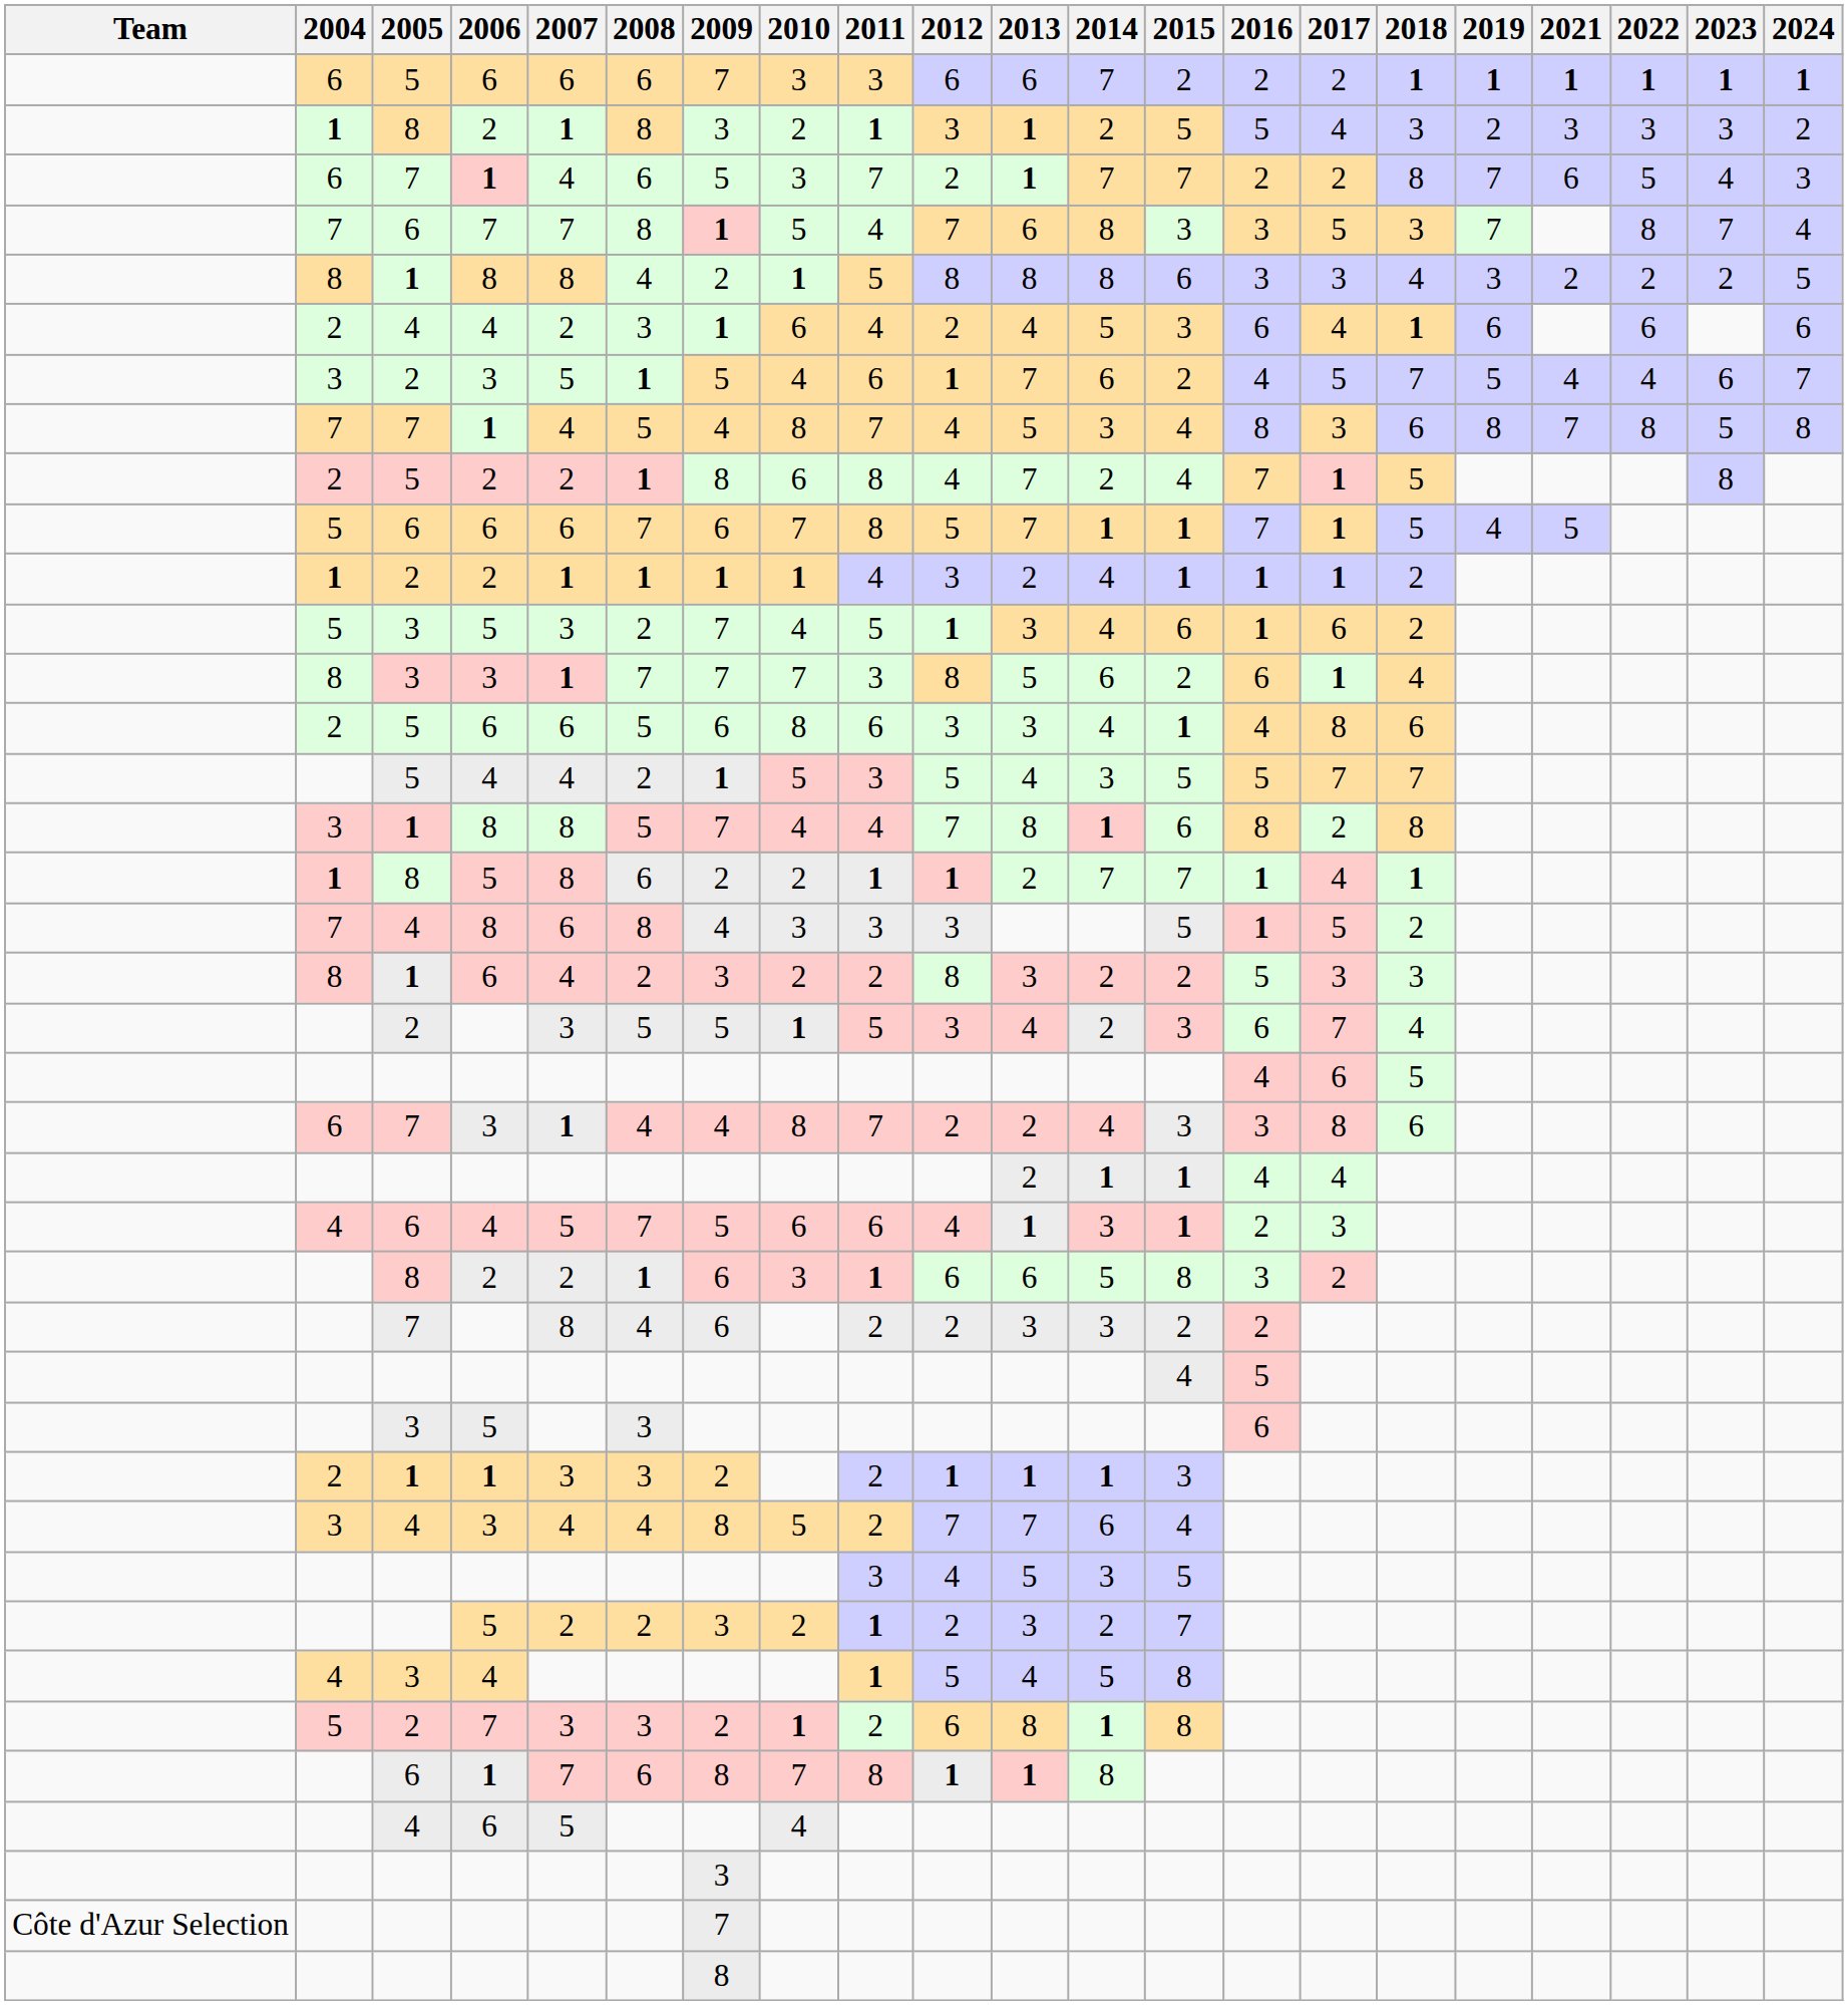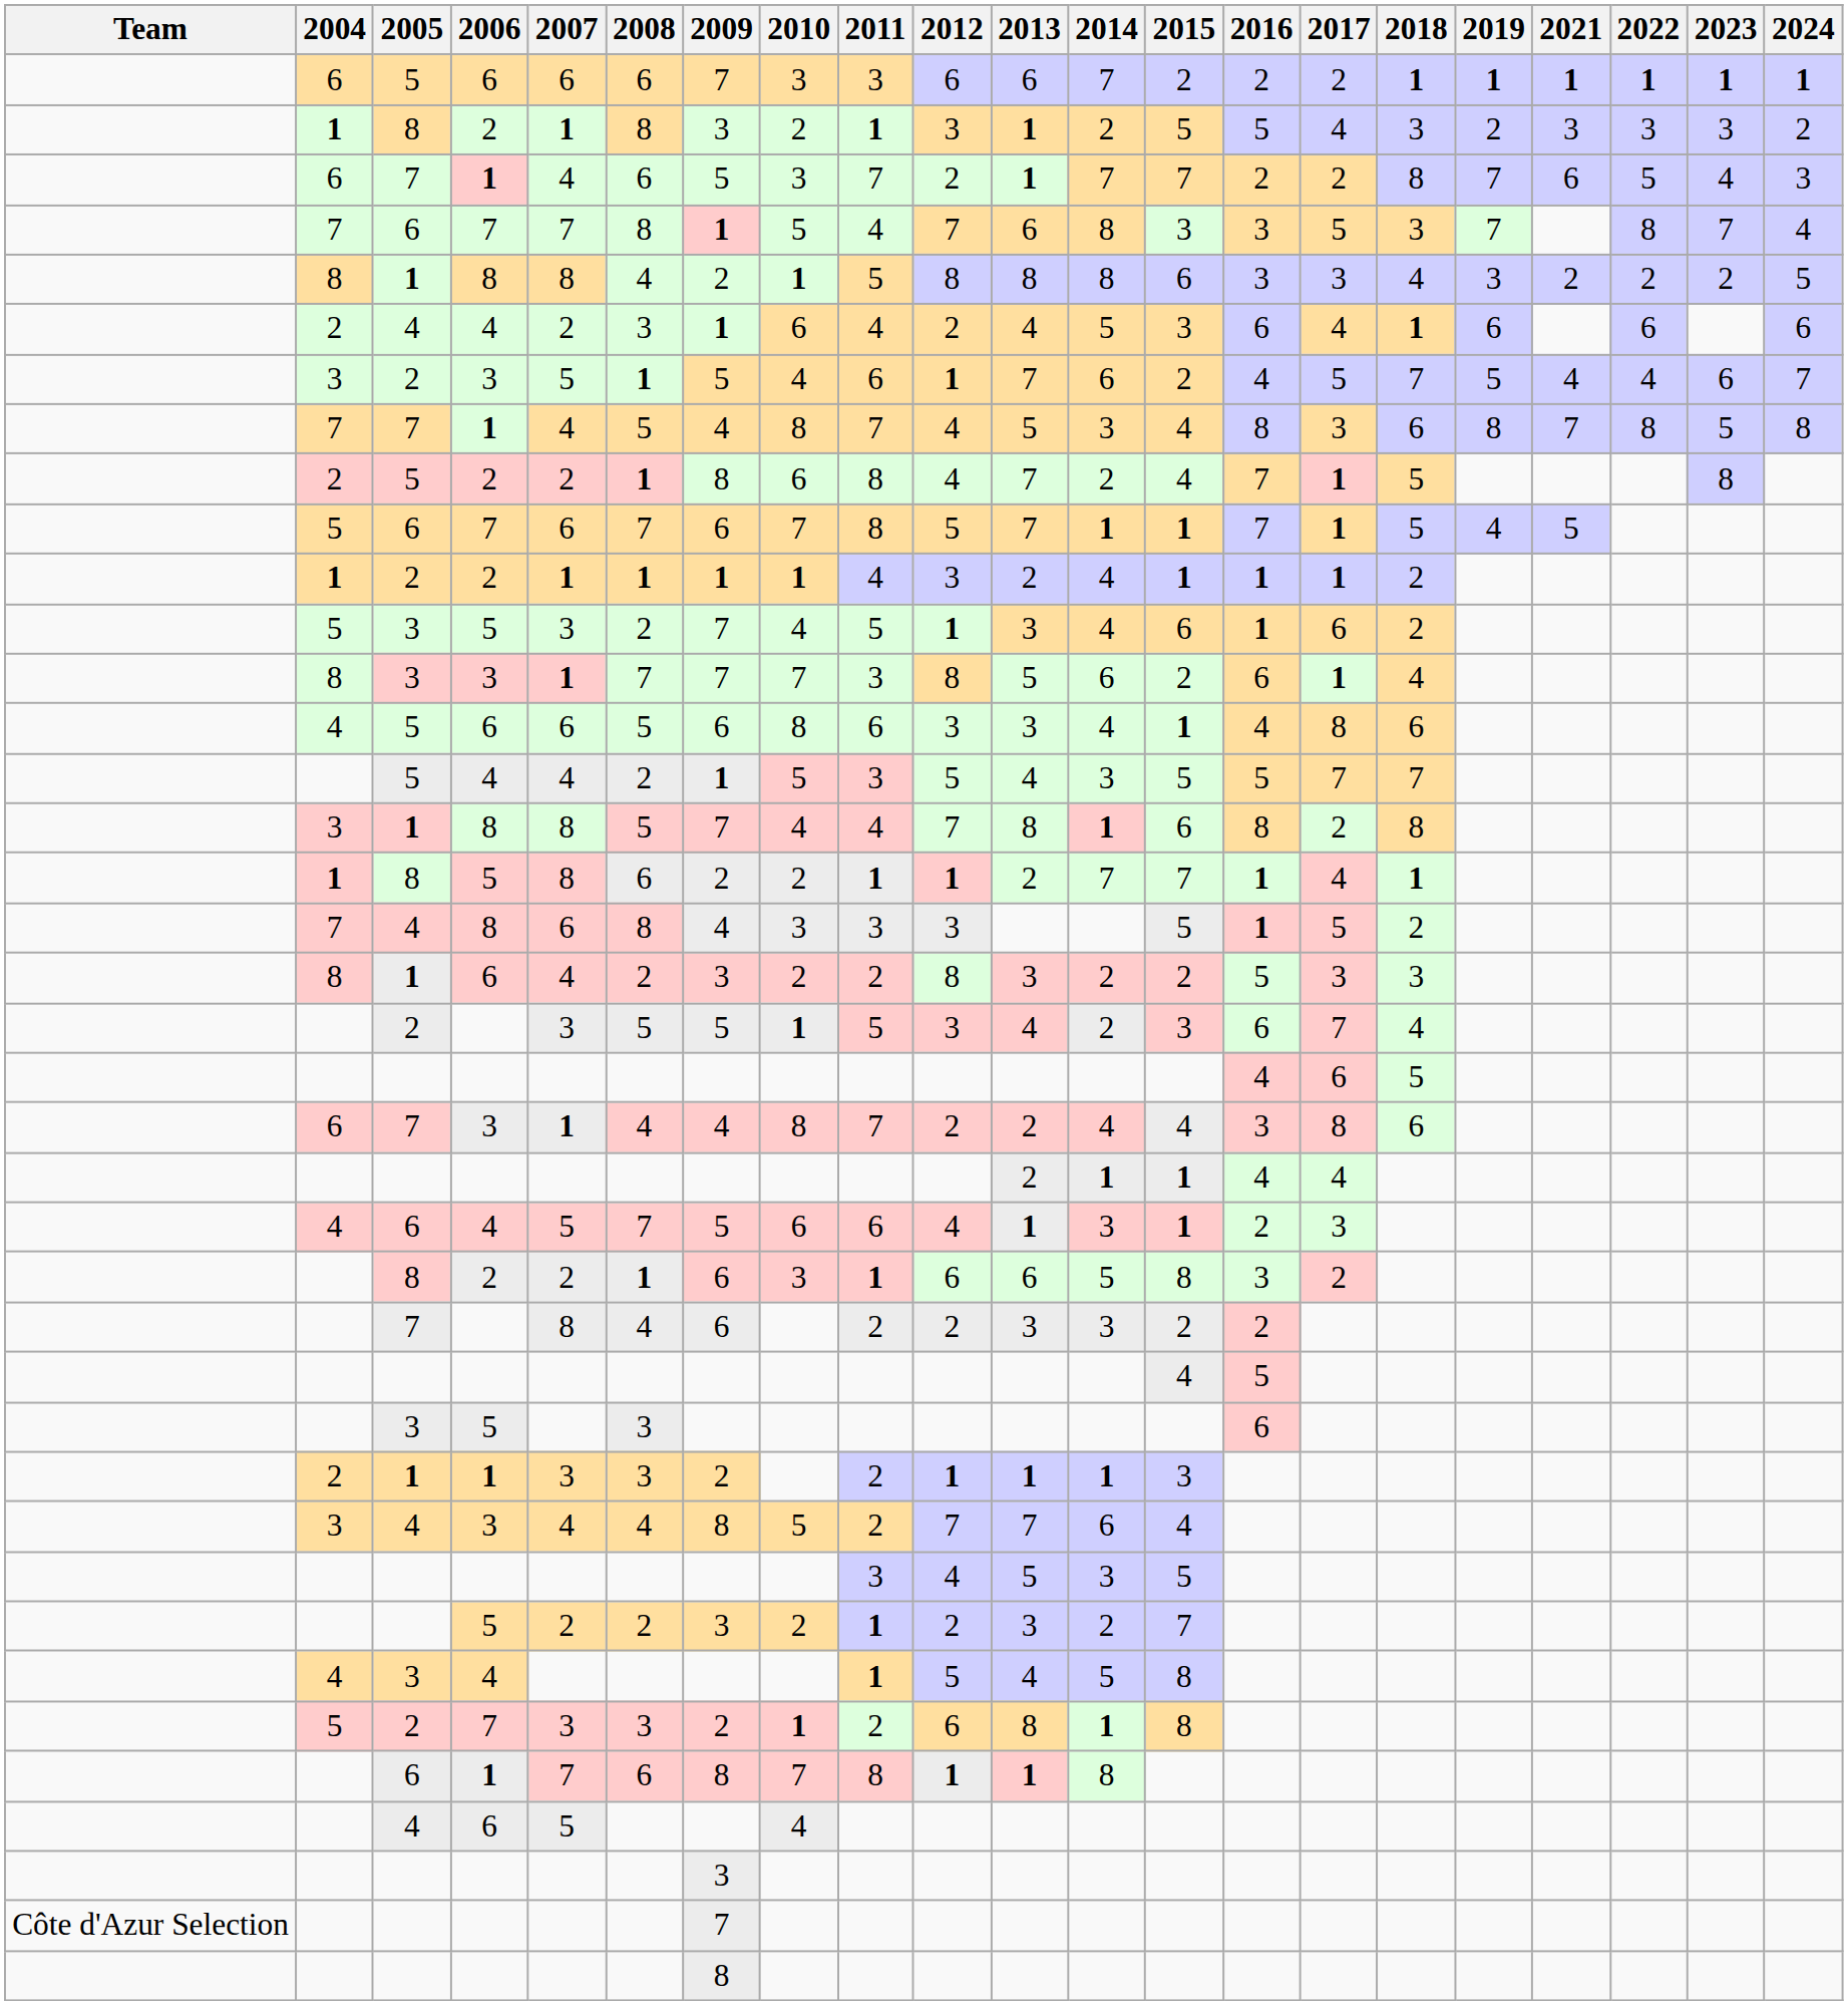row 11 | 2006: 6 -> 7
row 15 | 2004: 2 -> 4
row 23 | 2015: 3 -> 4
